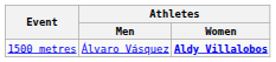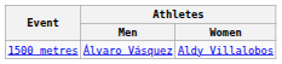1500 metres | Athletes / Women: bold -> normal
